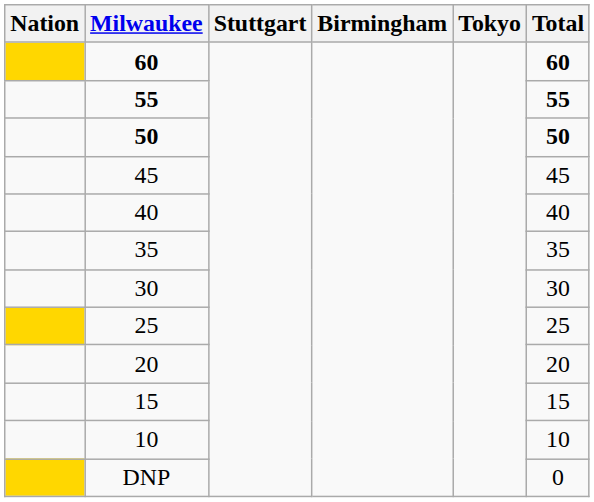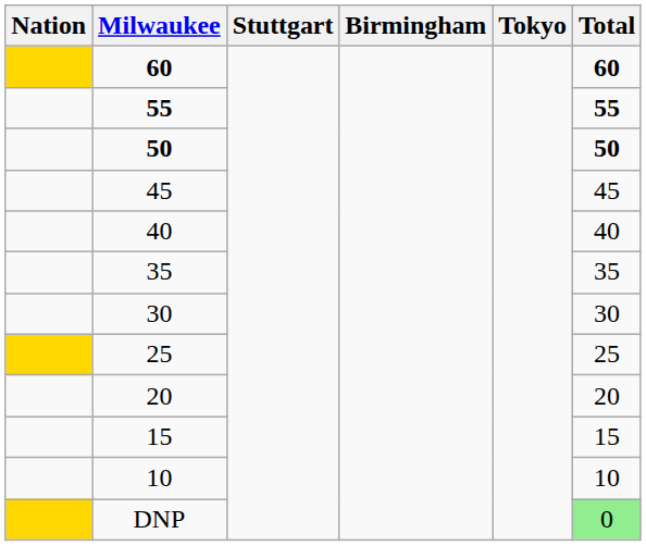DNP | Total: no background -> lightgreen background
